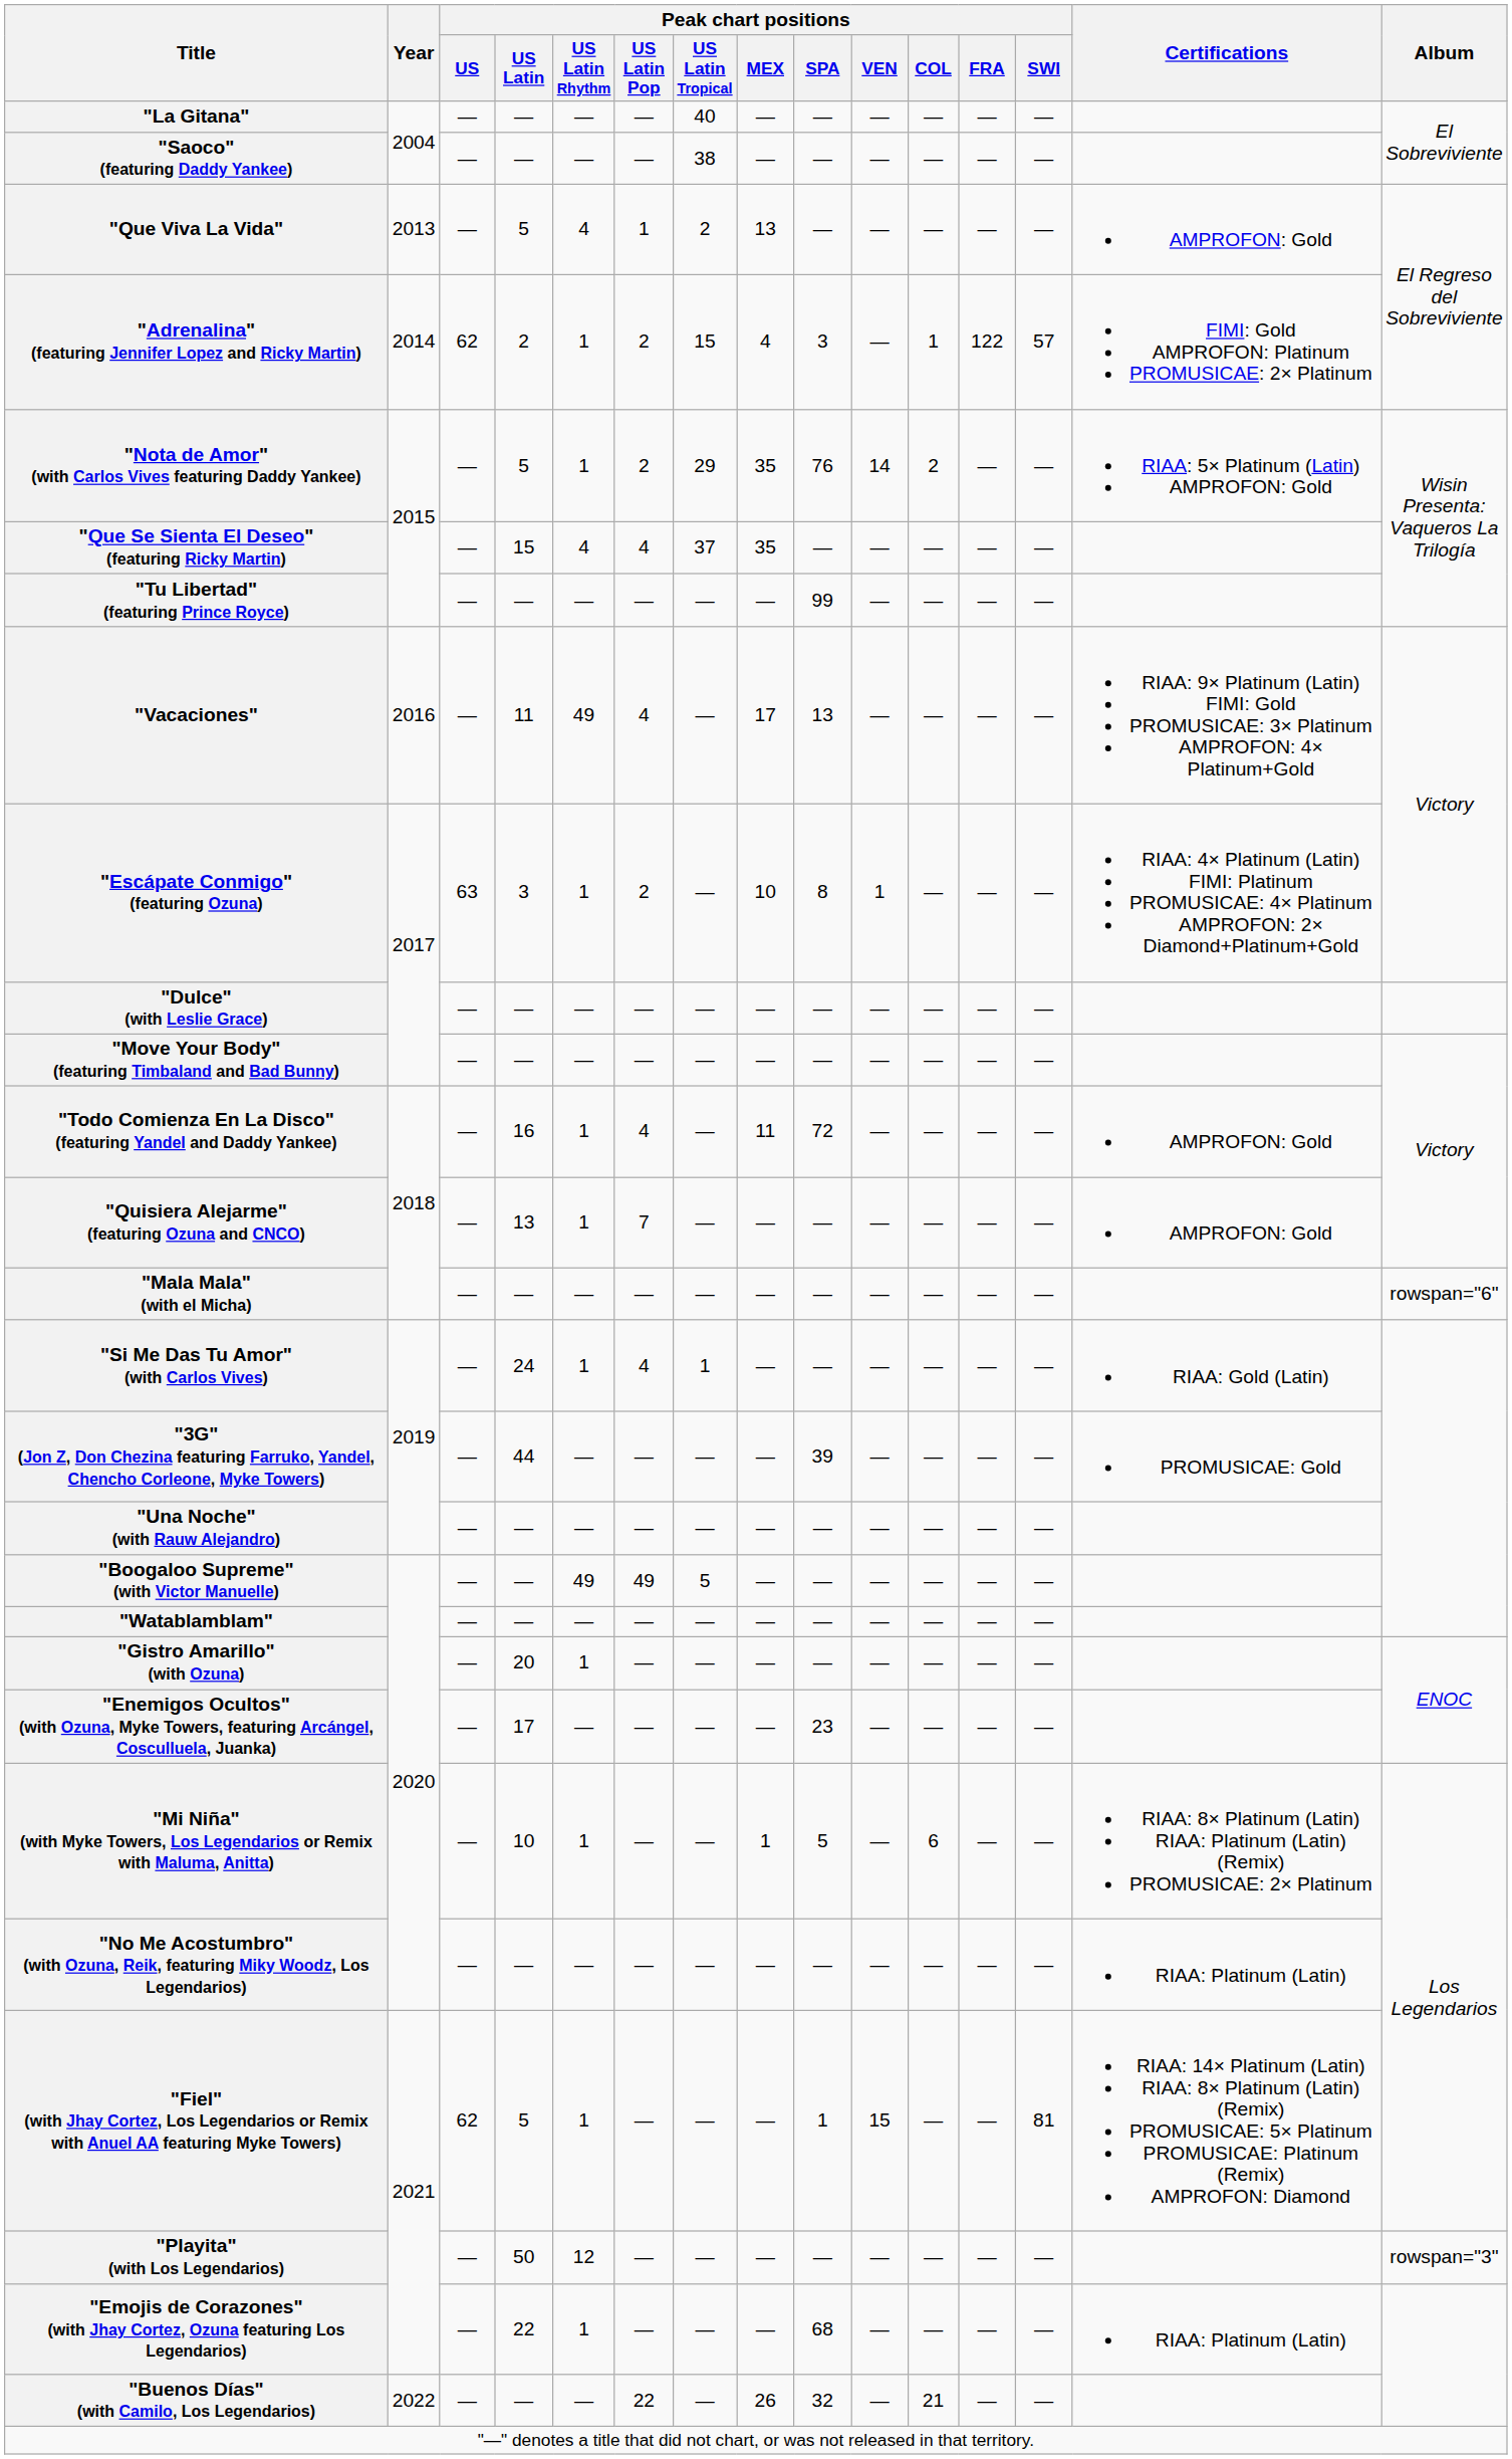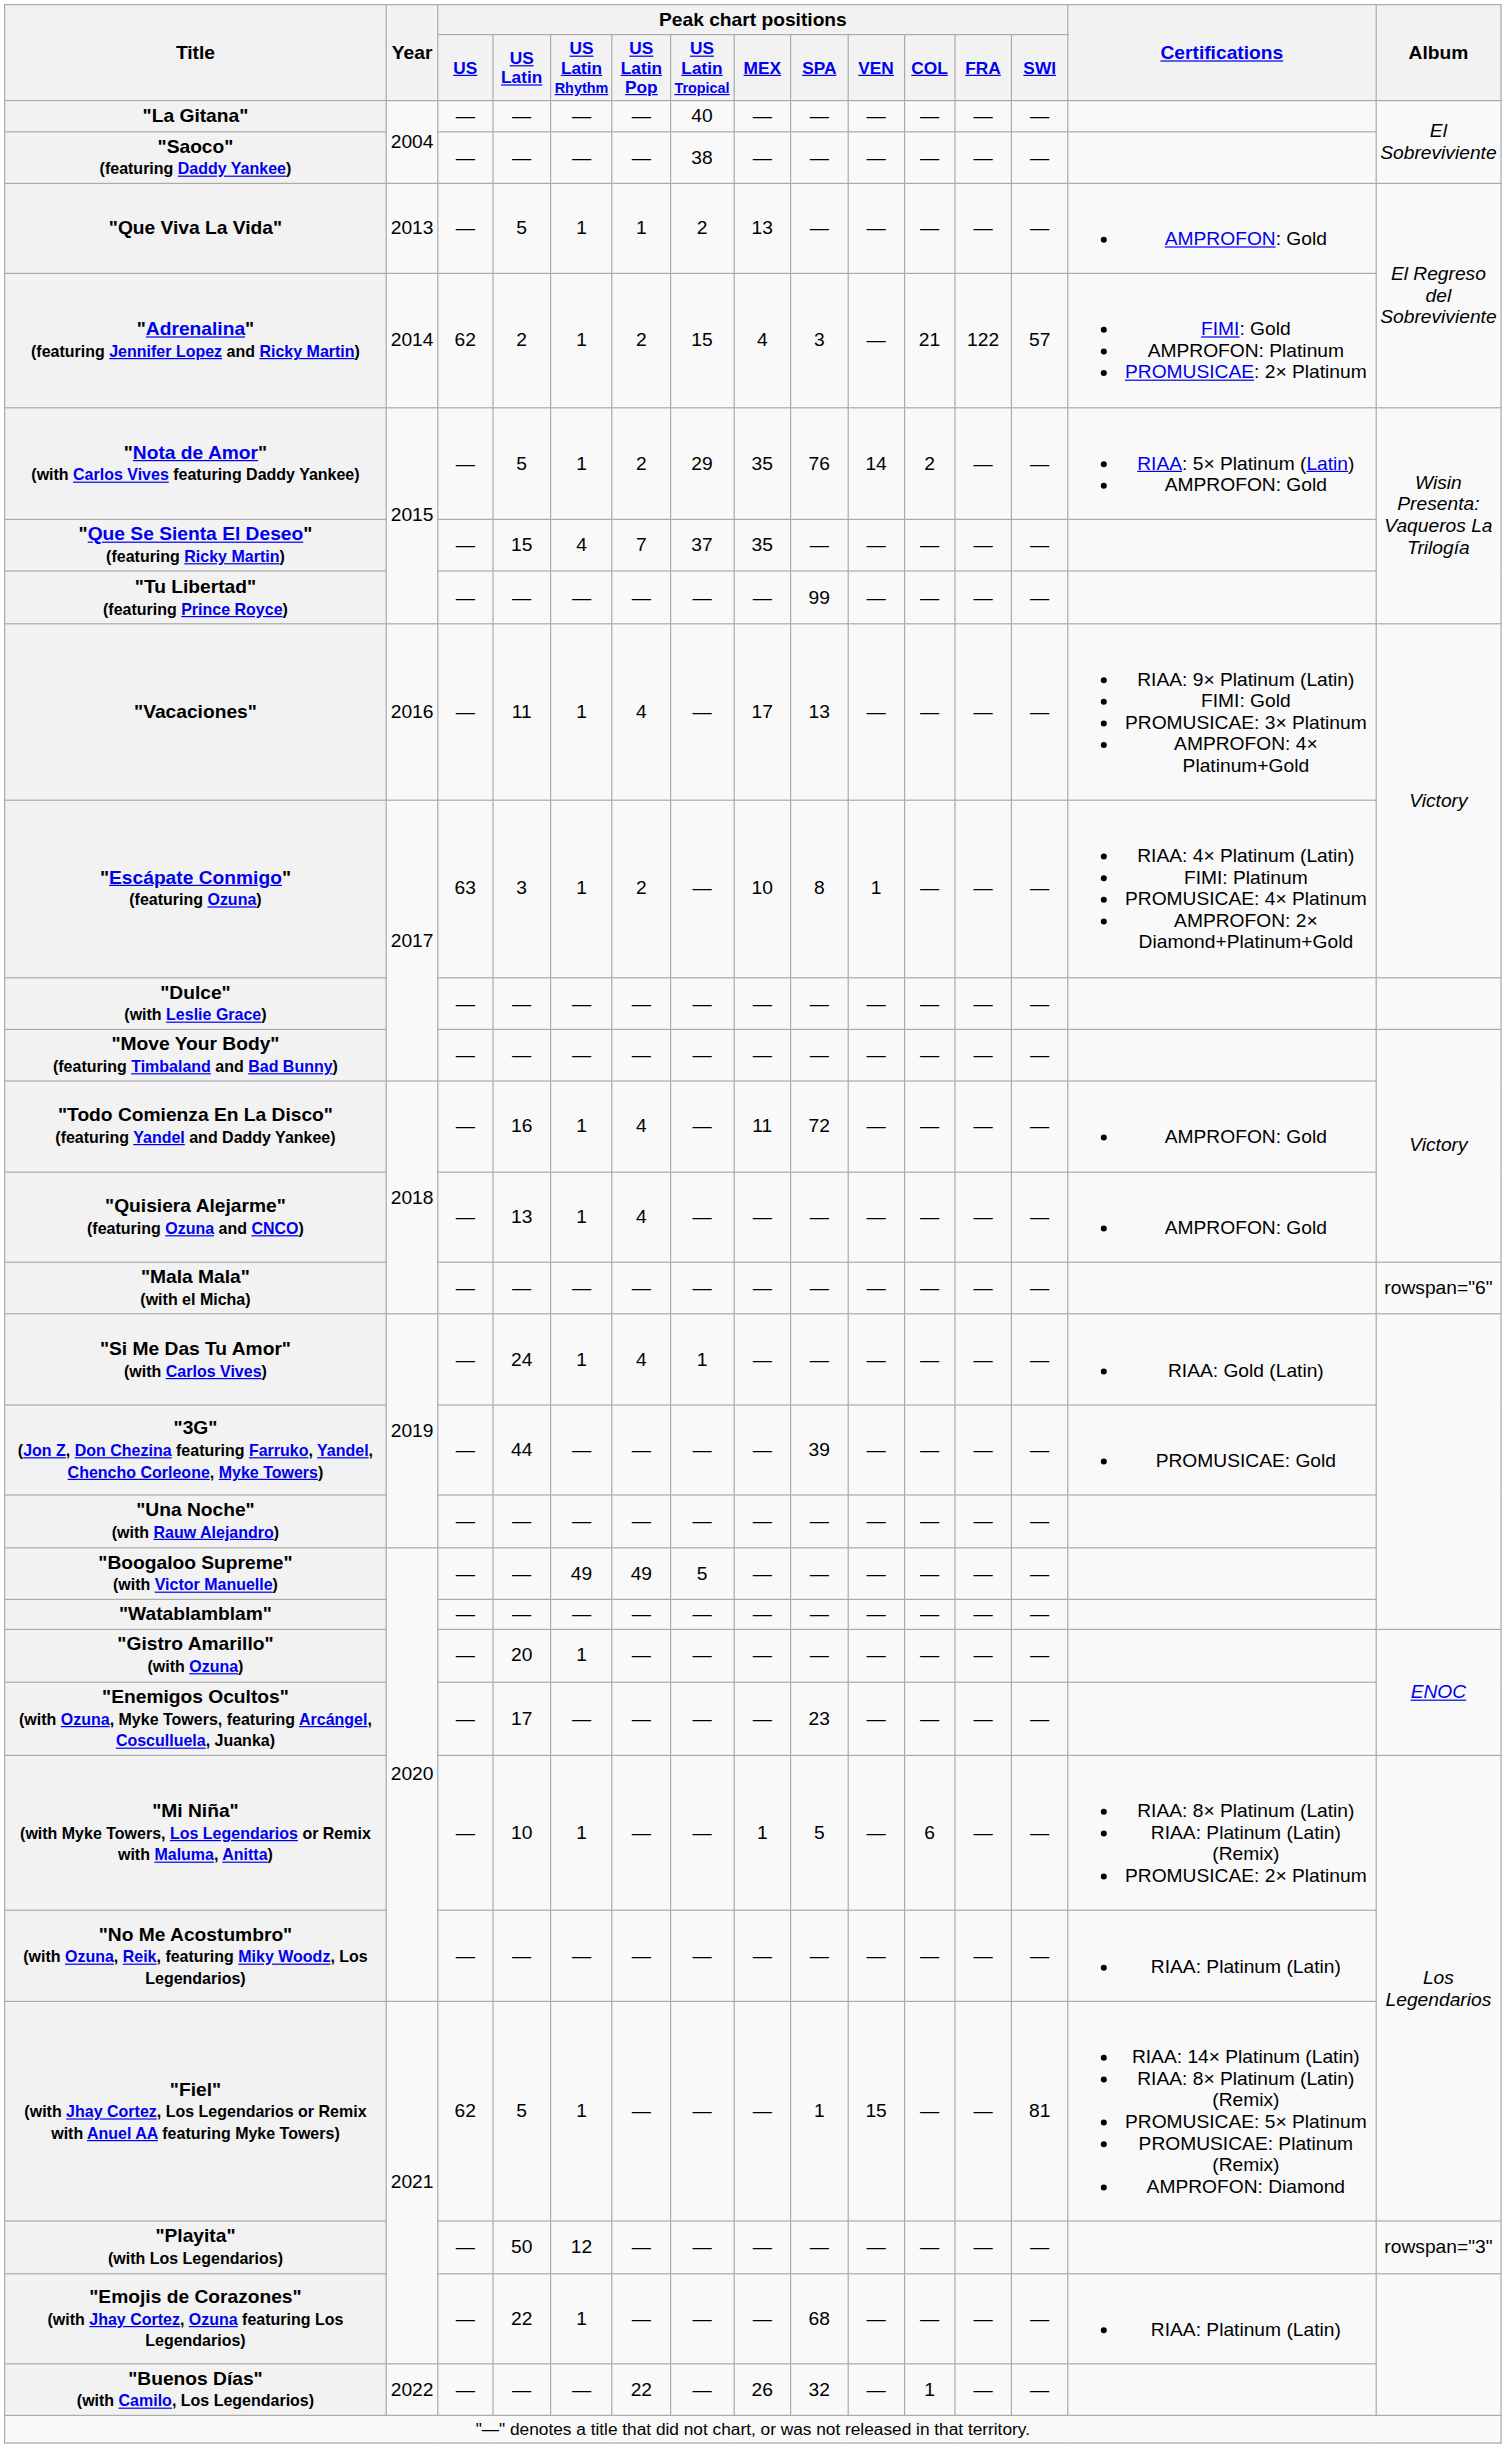"Que Viva La Vida" | Peak chart positions / US Latin Rhythm: 4 -> 1
"Adrenalina" (featuring Jennifer Lopez and Ricky Martin) | Peak chart positions / COL: 1 -> 21
"Que Se Sienta El Deseo" (featuring Ricky Martin) | Peak chart positions / US Latin Pop: 4 -> 7
"Vacaciones" | Peak chart positions / US Latin Rhythm: 49 -> 1
"Quisiera Alejarme" (featuring Ozuna and CNCO) | Peak chart positions / US Latin Pop: 7 -> 4
"Buenos Días" (with Camilo, Los Legendarios) | Peak chart positions / COL: 21 -> 1
